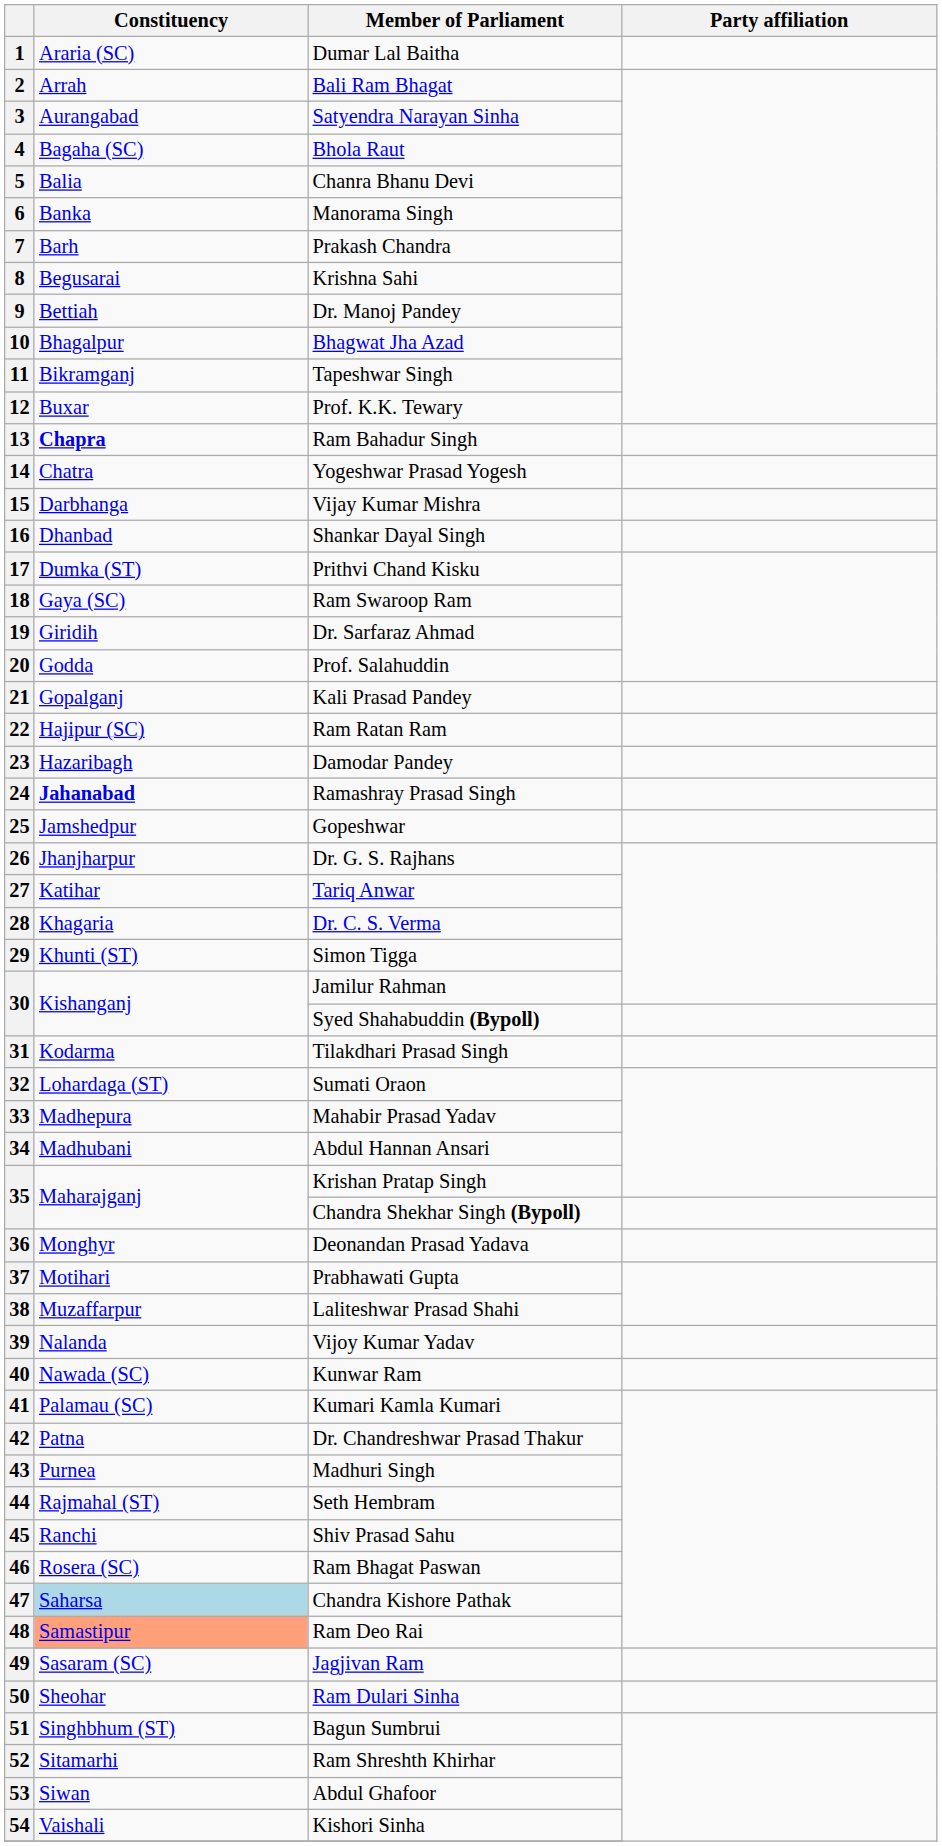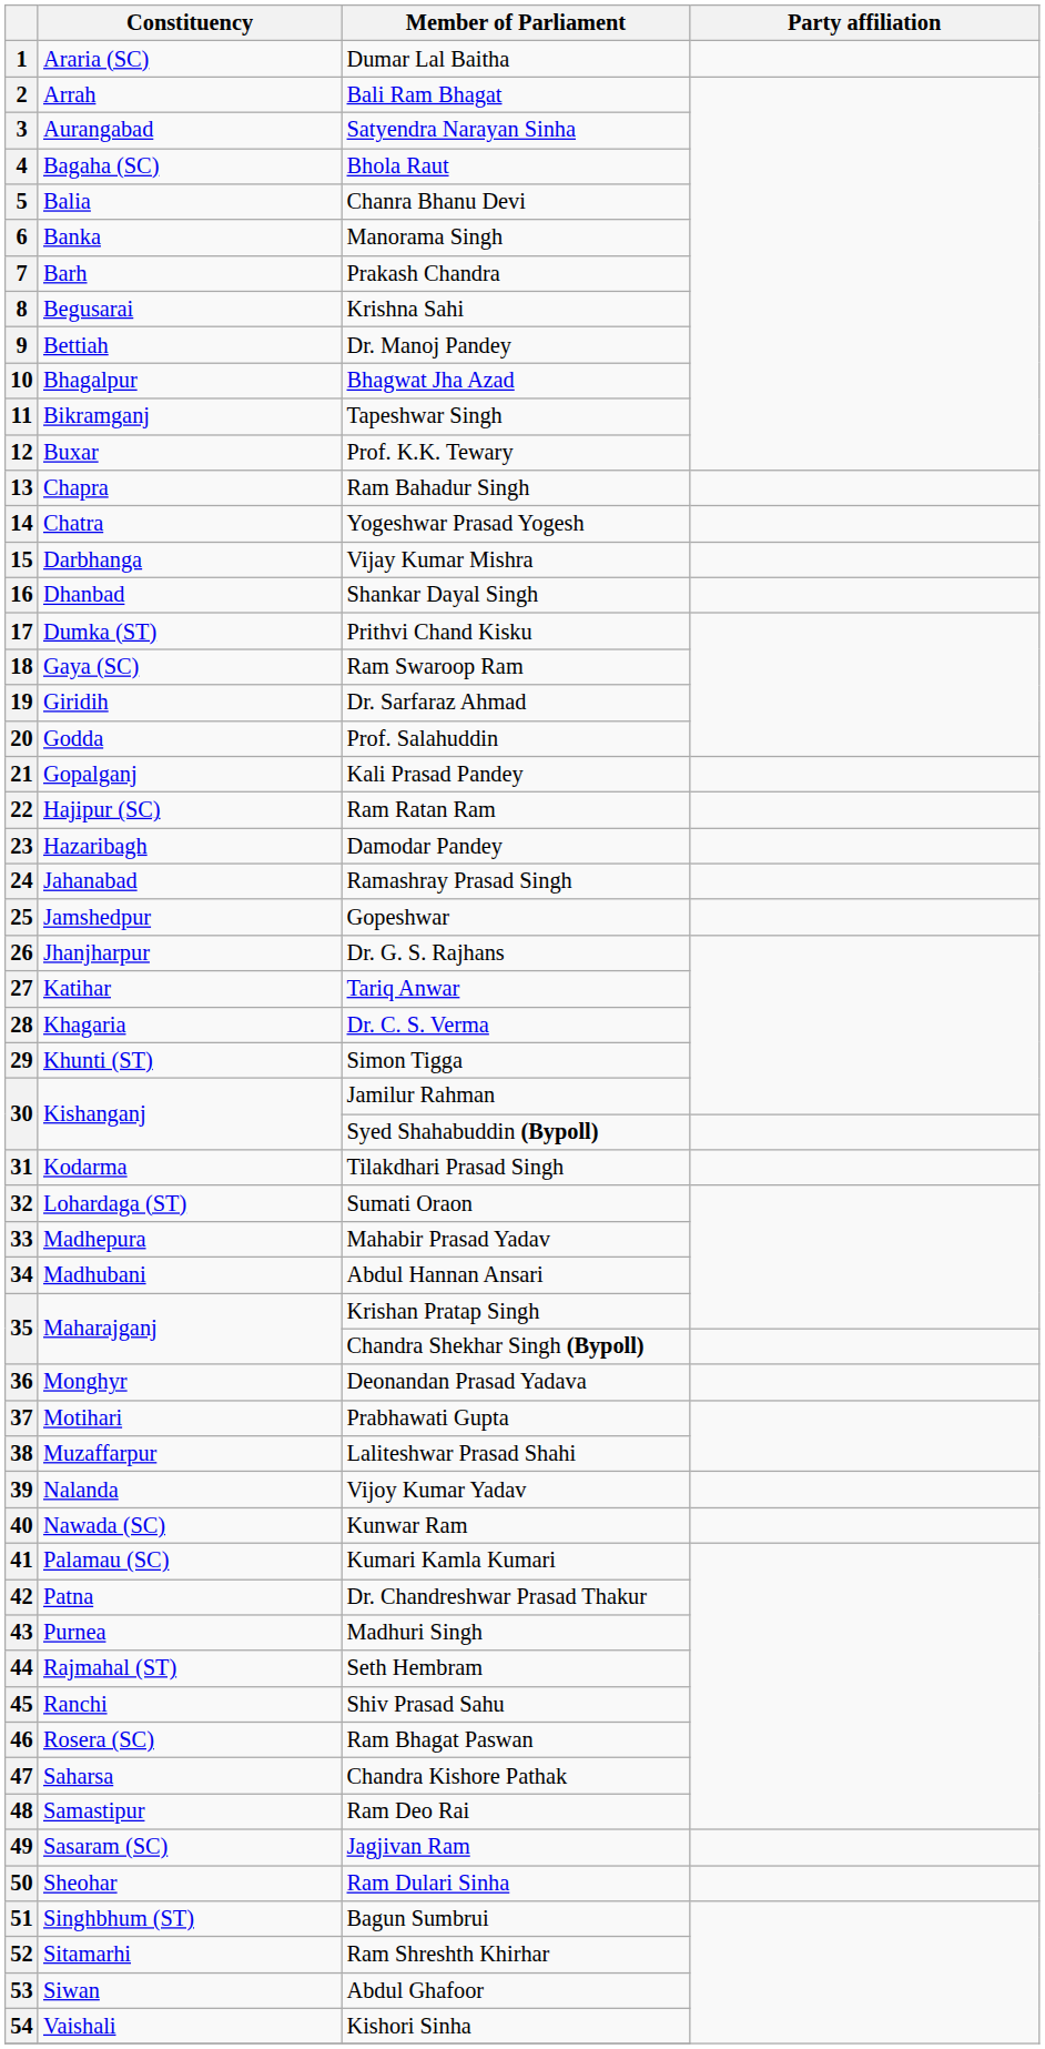13 | Constituency: bold -> normal
24 | Constituency: bold -> normal
47 | Constituency: lightblue background -> no background
48 | Constituency: lightsalmon background -> no background
